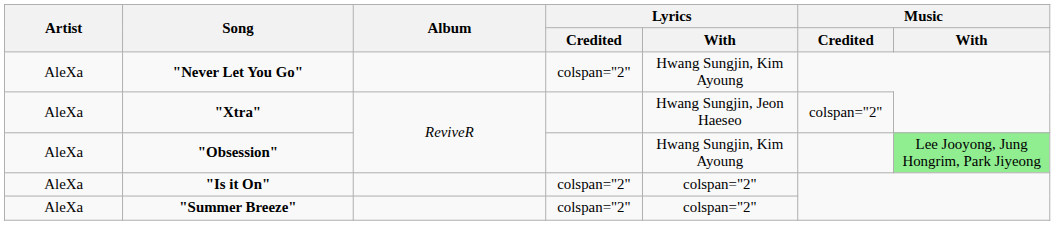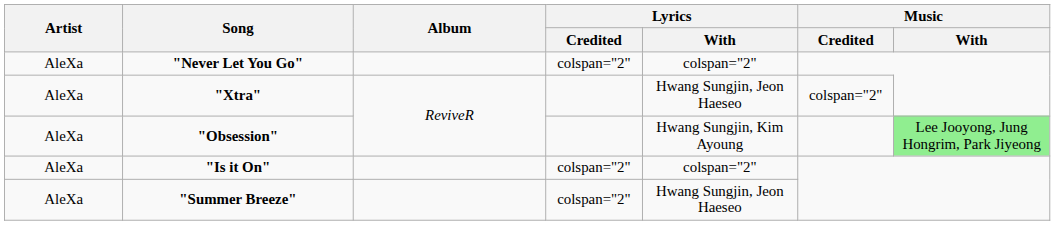"Never Let You Go" | Lyrics / With: Hwang Sungjin, Kim Ayoung -> colspan="2"
"Summer Breeze" | Lyrics / With: colspan="2" -> Hwang Sungjin, Jeon Haeseo
